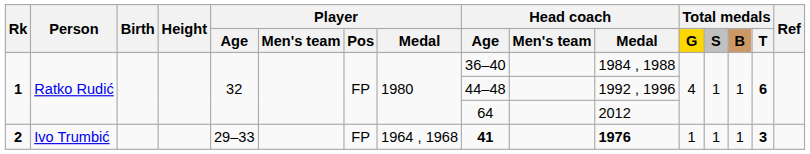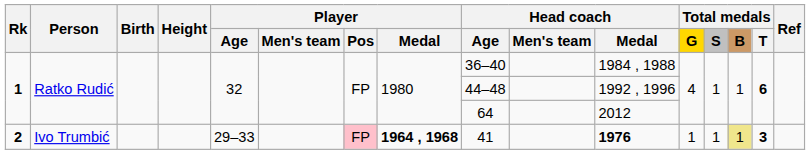2 | Player / Pos: no background -> pink background
2 | Player / Medal: normal -> bold
2 | Head coach / Age: bold -> normal
2 | Total medals / B: no background -> khaki background
